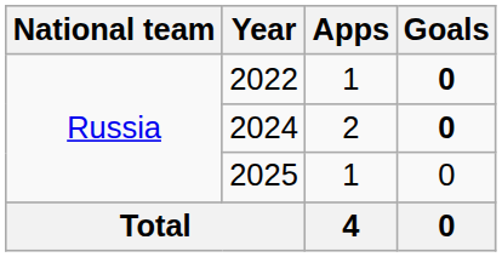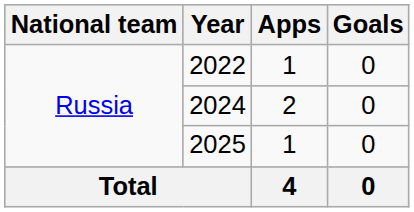2022 | Goals: bold -> normal
2024 | Goals: bold -> normal
